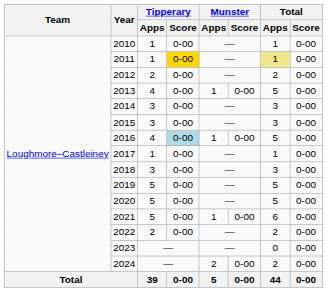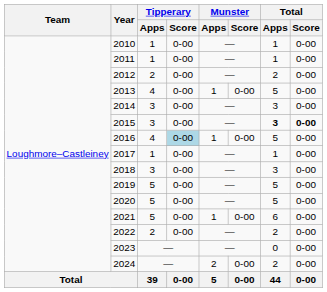2011 | Tipperary / Score: gold background -> no background
2011 | Total / Apps: khaki background -> no background
2015 | Total / Apps: normal -> bold
2015 | Total / Score: normal -> bold
